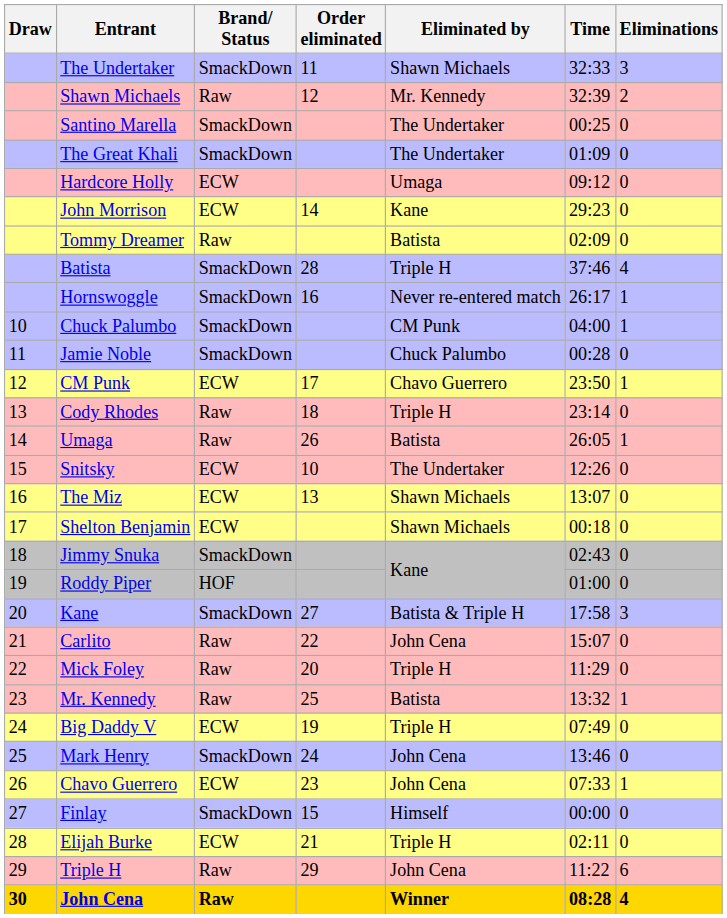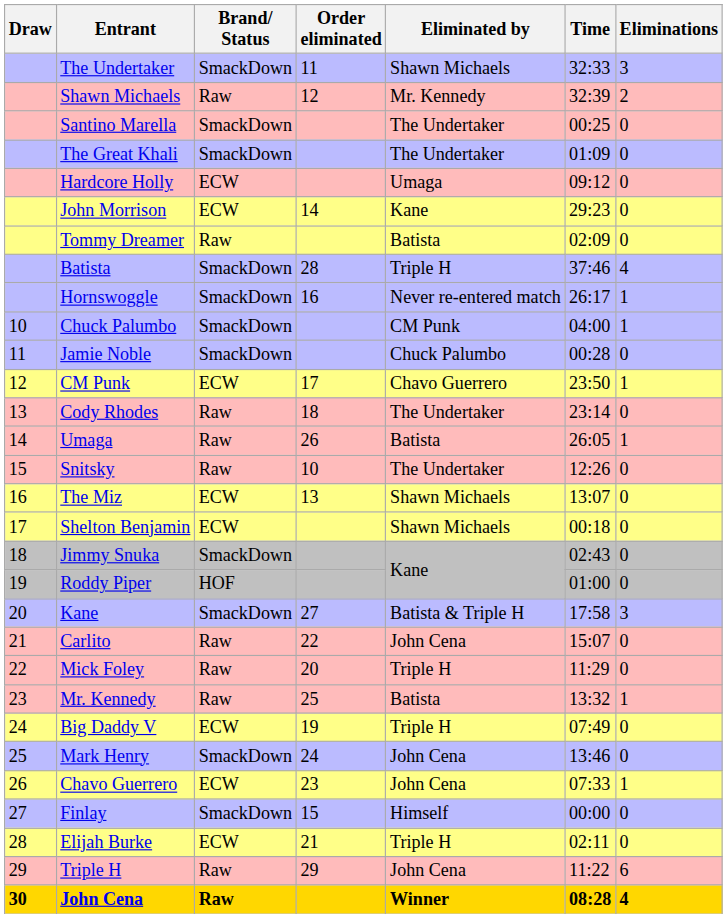Cody Rhodes | Eliminated by: Triple H -> The Undertaker
Snitsky | Brand/ Status: ECW -> Raw
